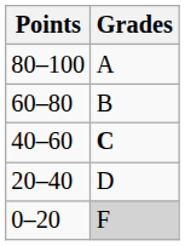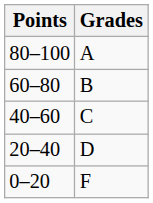40–60 | Grades: bold -> normal
0–20 | Grades: lightgrey background -> no background
